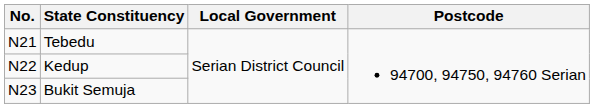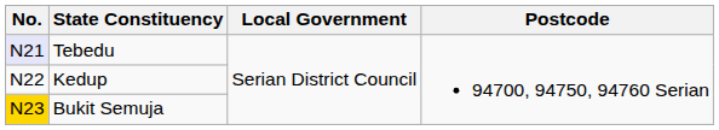Tebedu | No.: no background -> lavender background
Bukit Semuja | No.: no background -> gold background
